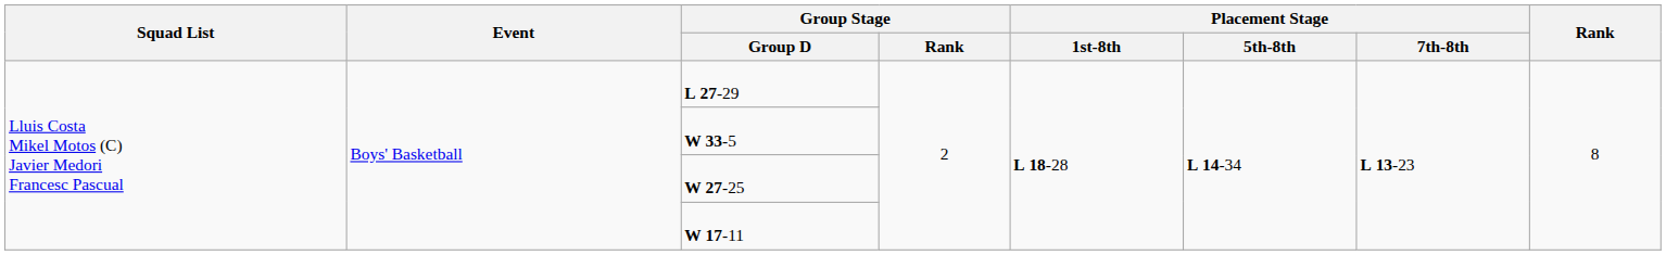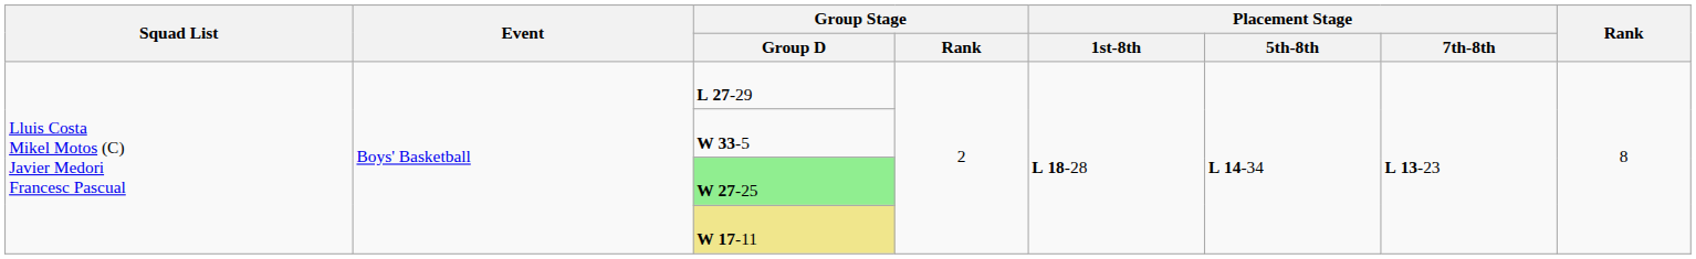W 27-25 | Group Stage / Group D: no background -> lightgreen background
W 17-11 | Group Stage / Group D: no background -> khaki background
